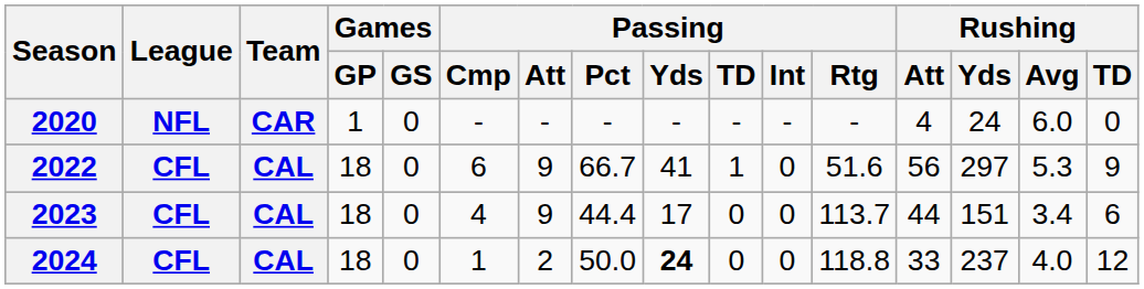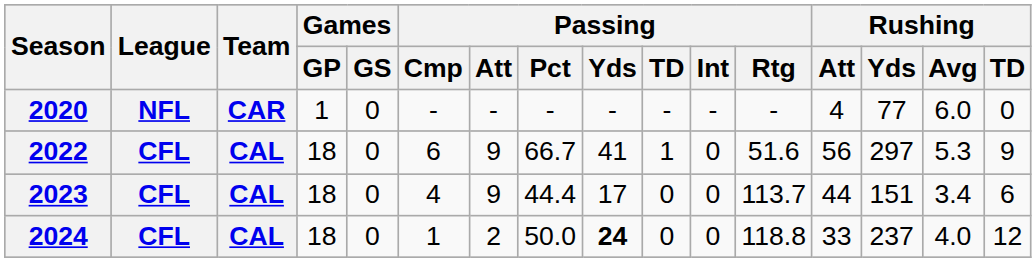2020 | Rushing / Yds: 24 -> 77
